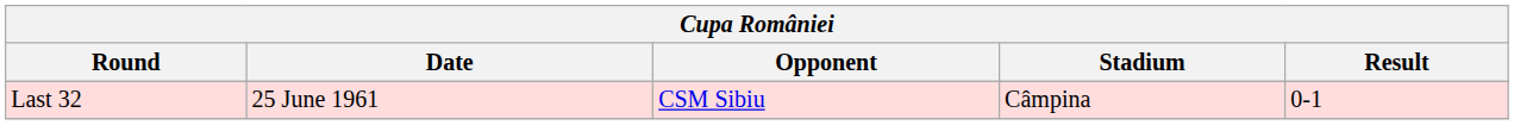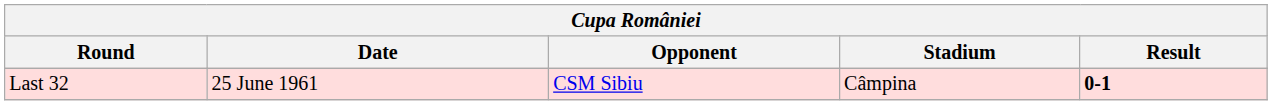Last 32 | Result: normal -> bold
